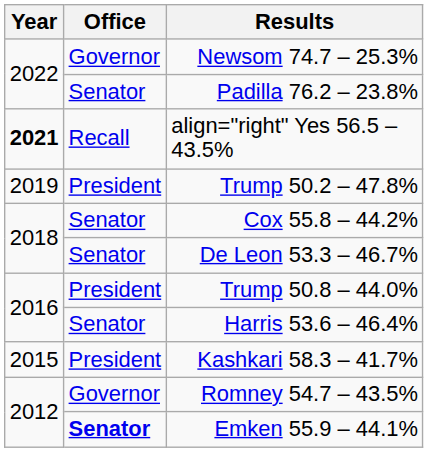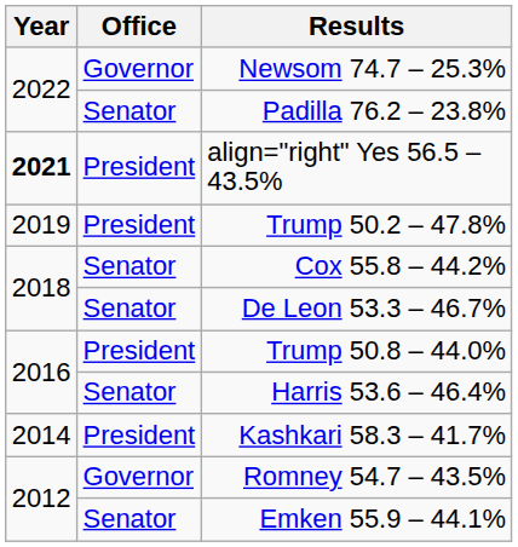align="right" Yes 56.5 – 43.5% | Office: Recall -> President
Kashkari 58.3 – 41.7% | Year: 2015 -> 2014
Emken 55.9 – 44.1% | Office: bold -> normal
